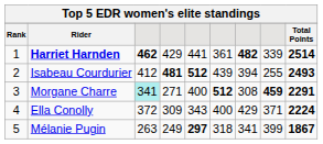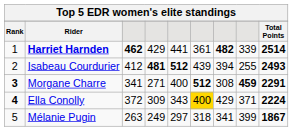Morgane Charre | Rank: normal -> bold
Morgane Charre | column 3: paleturquoise background -> no background
Ella Conolly | Rank: normal -> bold
Ella Conolly | column 6: no background -> gold background
Mélanie Pugin | column 5: bold -> normal
